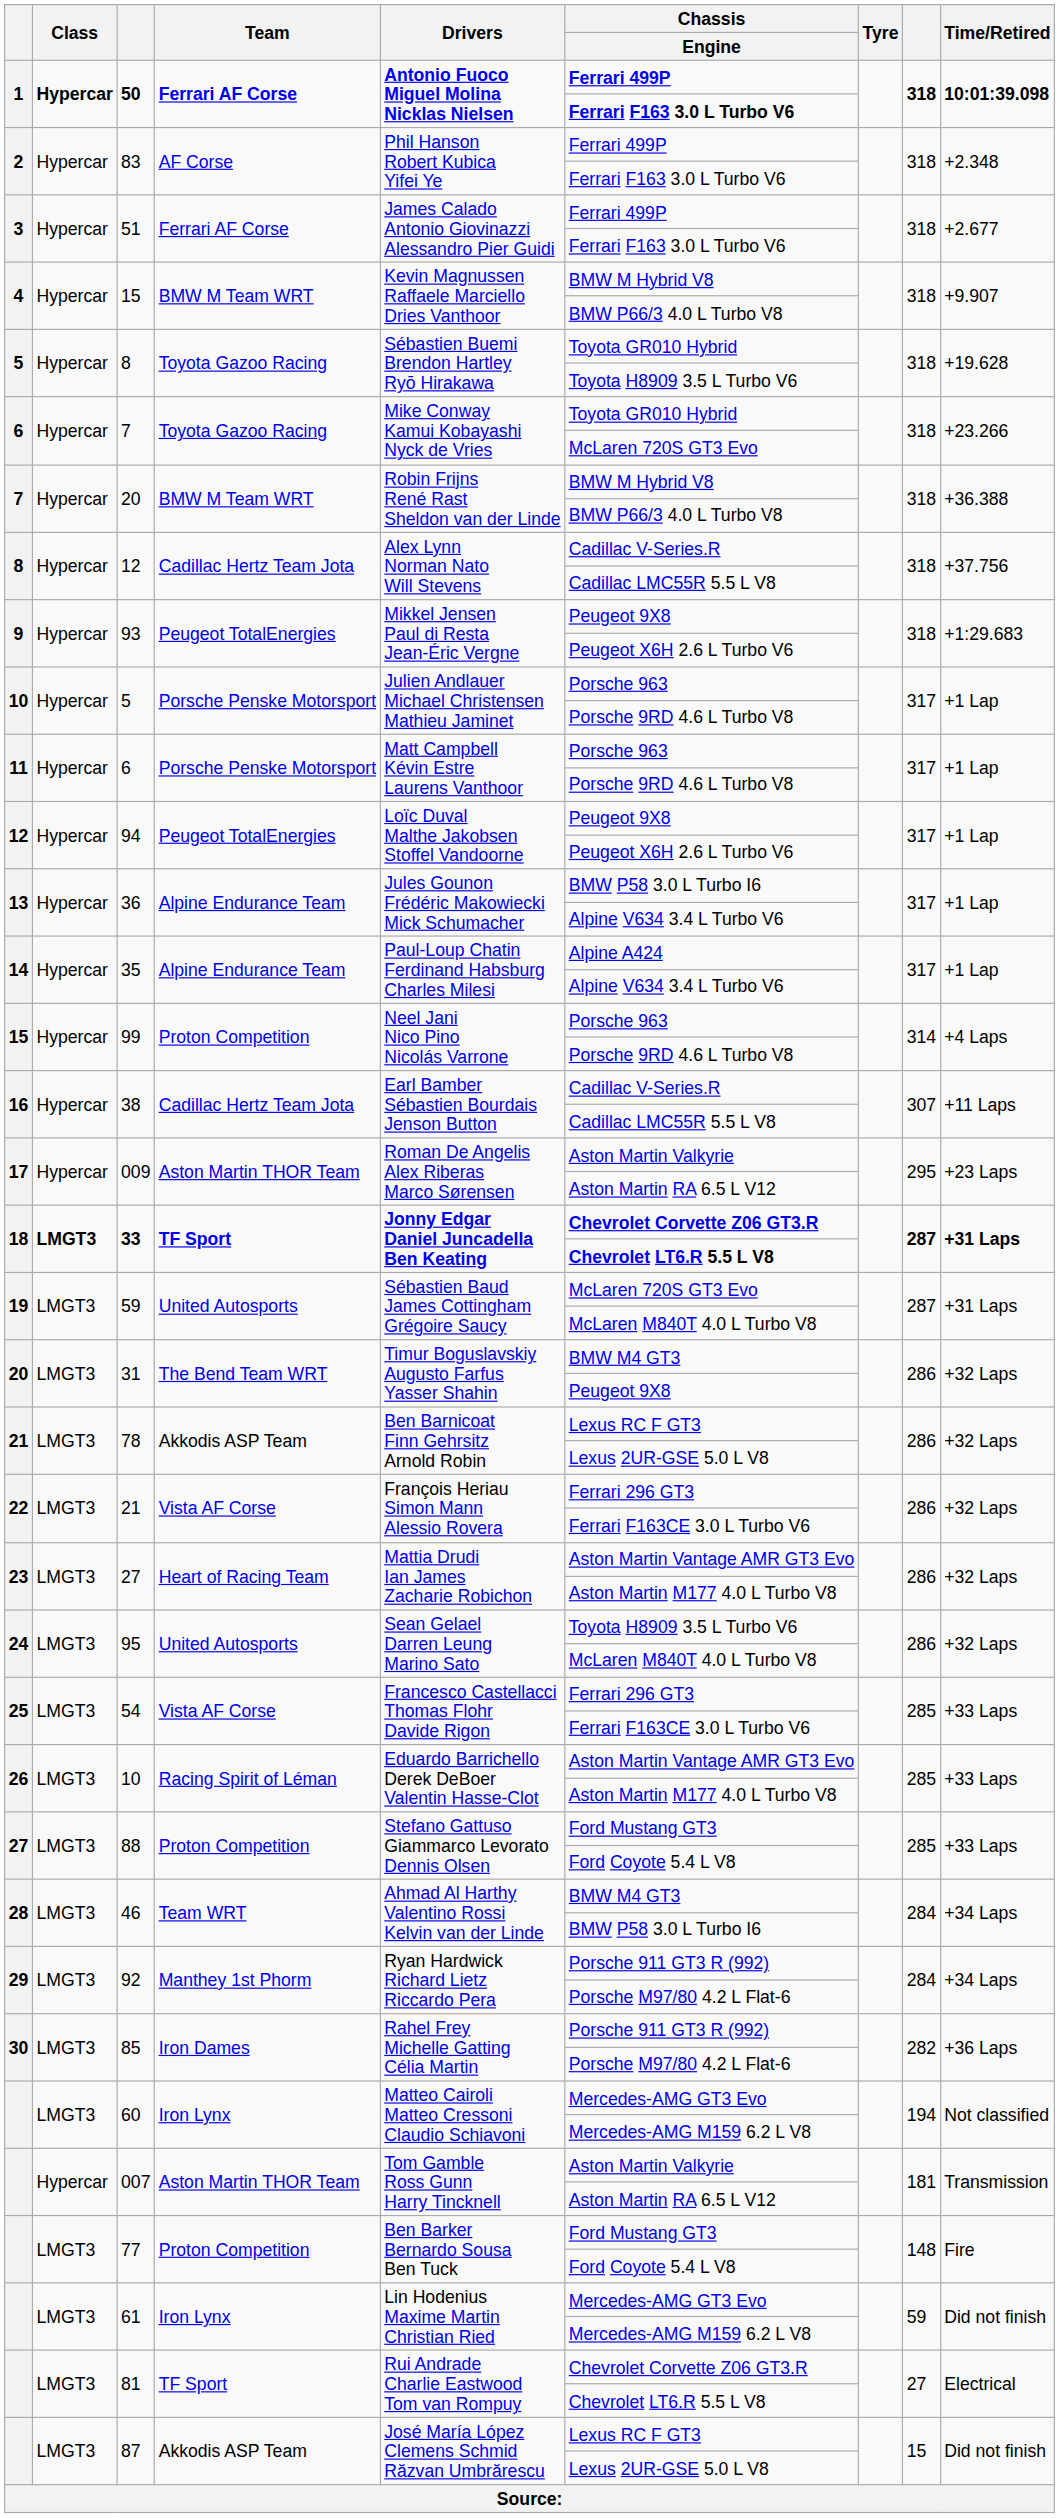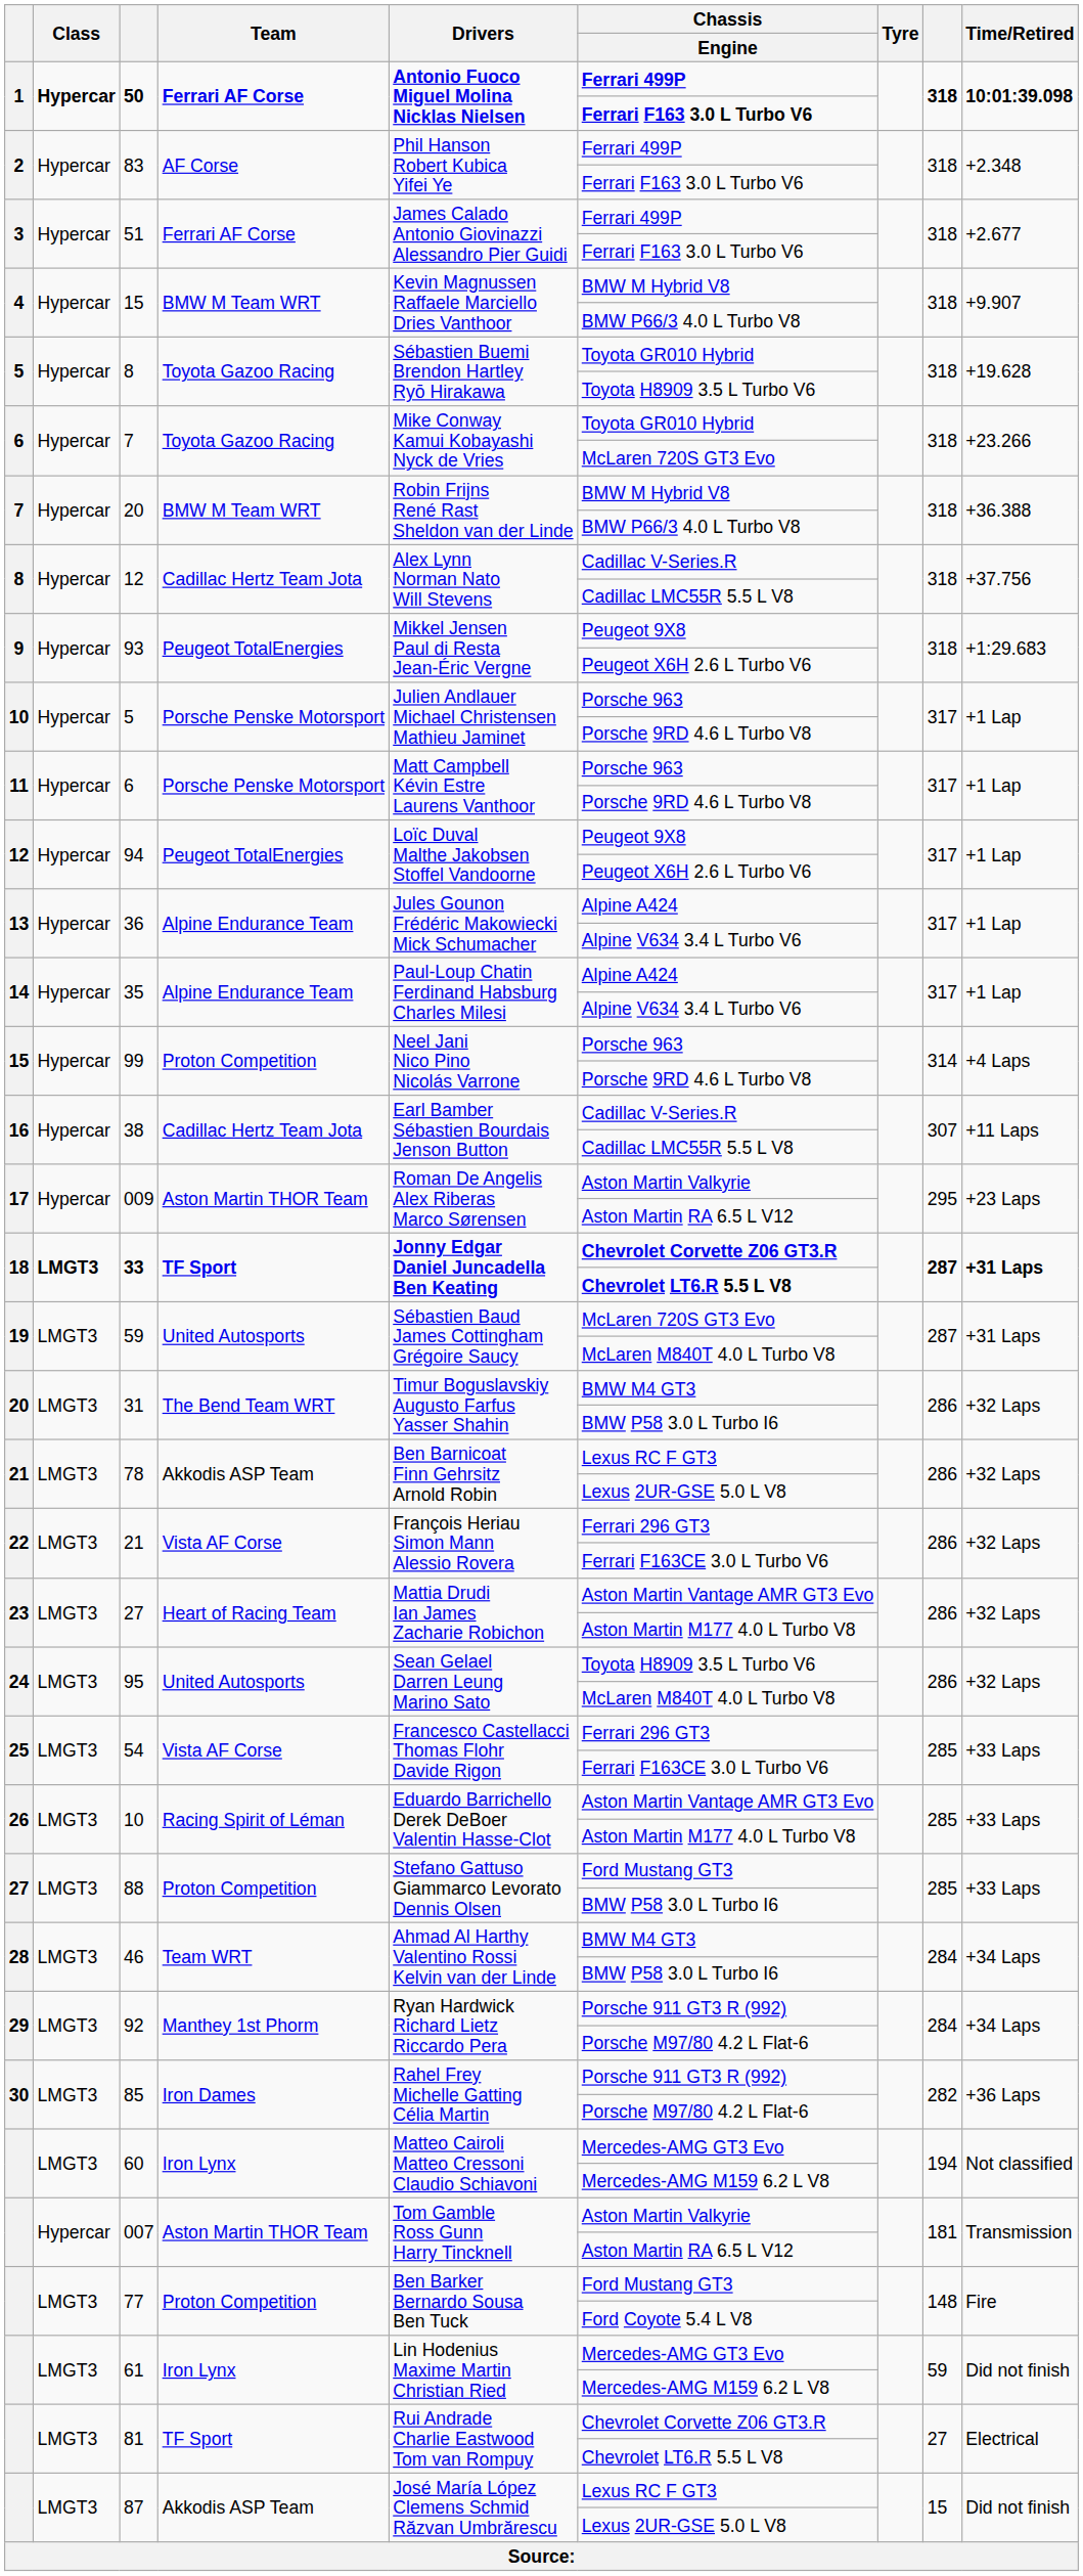row 27 | Chassis / Engine: BMW P58 3.0 L Turbo I6 -> Alpine A424
row 42 | Chassis / Engine: Peugeot 9X8 -> BMW P58 3.0 L Turbo I6
row 56 | Chassis / Engine: Ford Coyote 5.4 L V8 -> BMW P58 3.0 L Turbo I6
